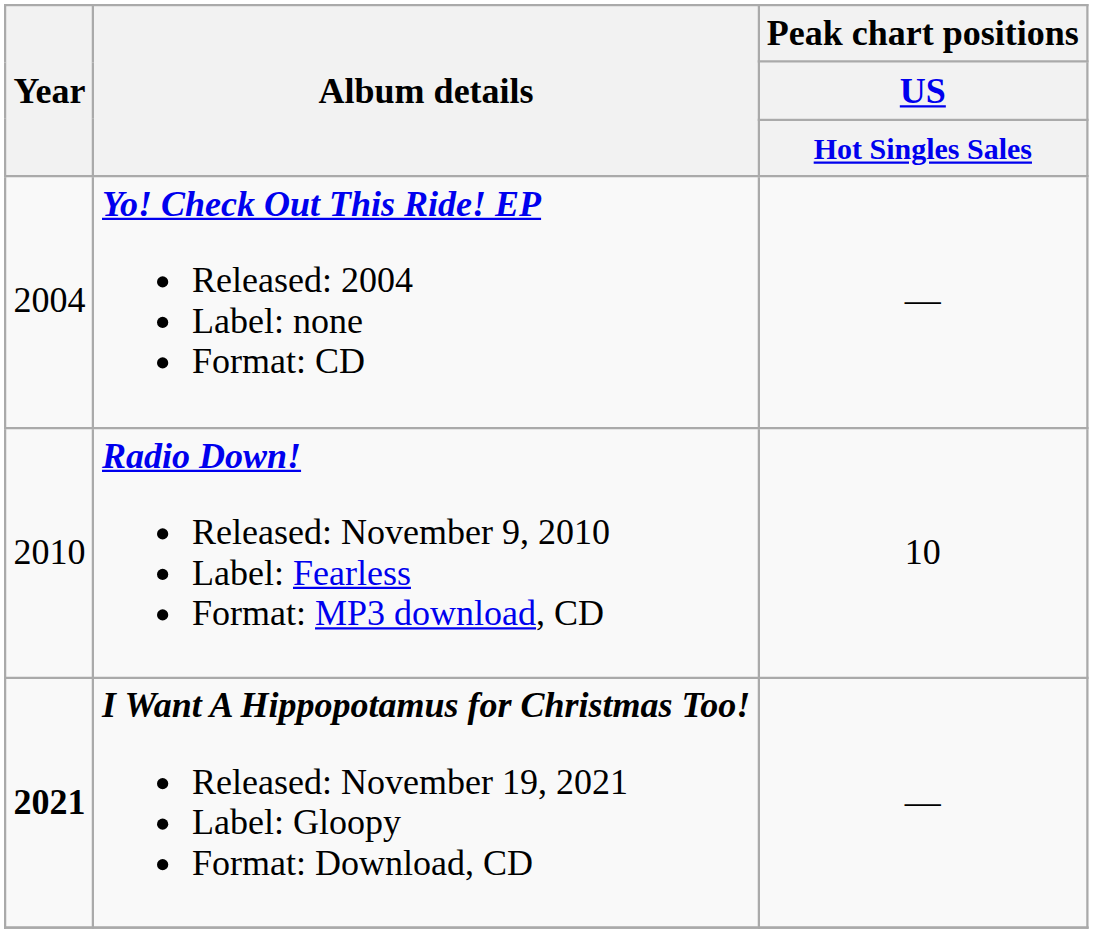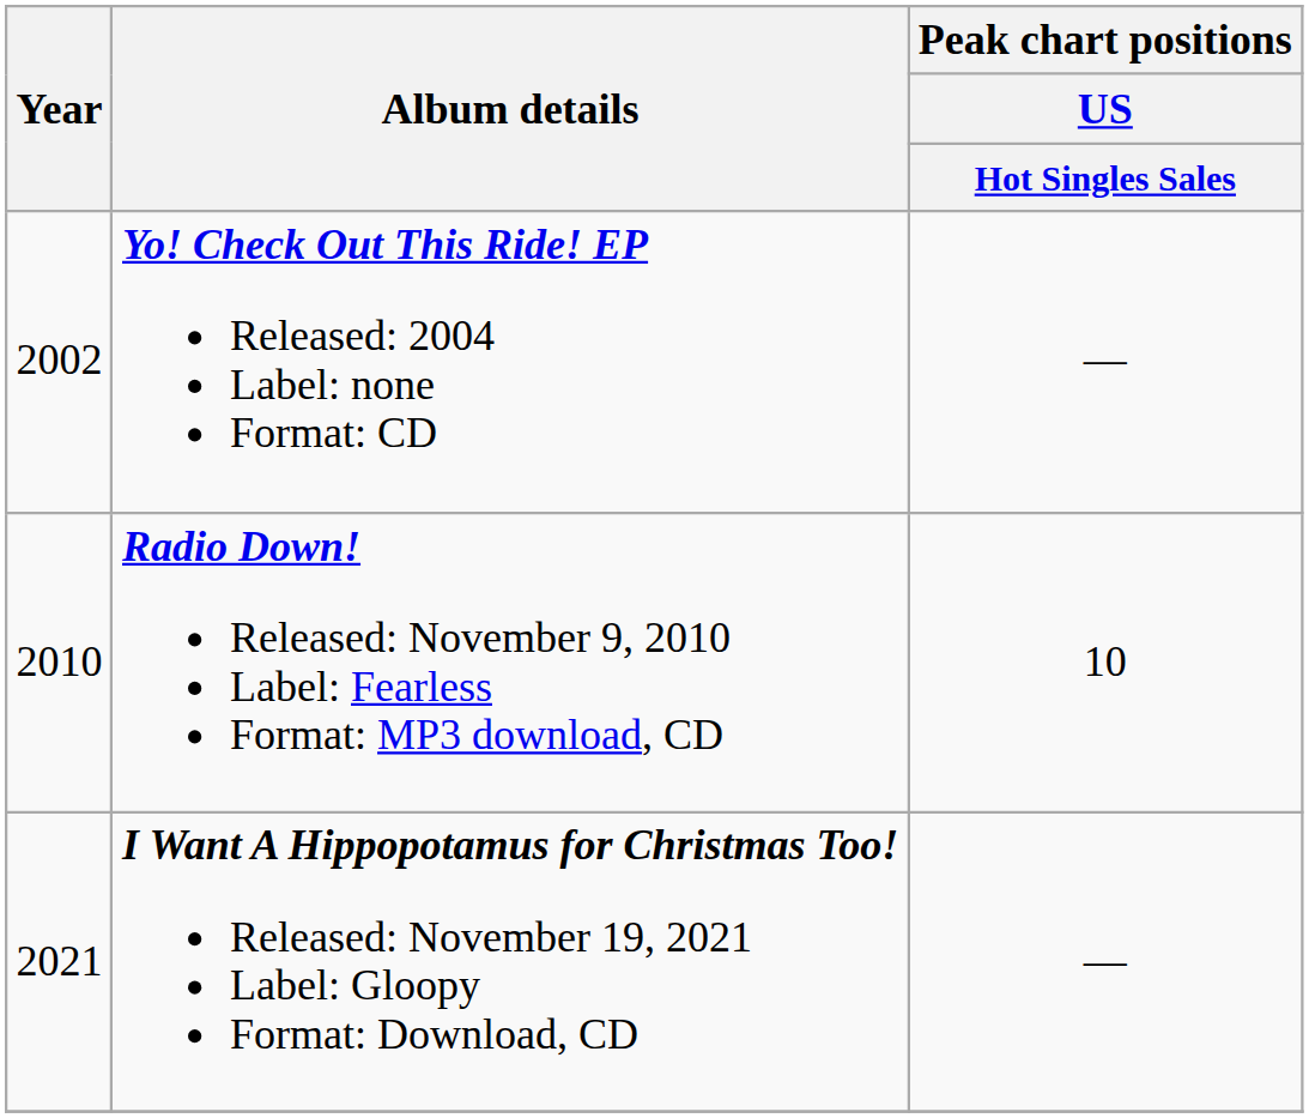row 4 | Year: 2004 -> 2002
row 6 | Year: bold -> normal
